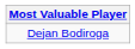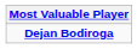row 2 | column 1: normal -> bold
